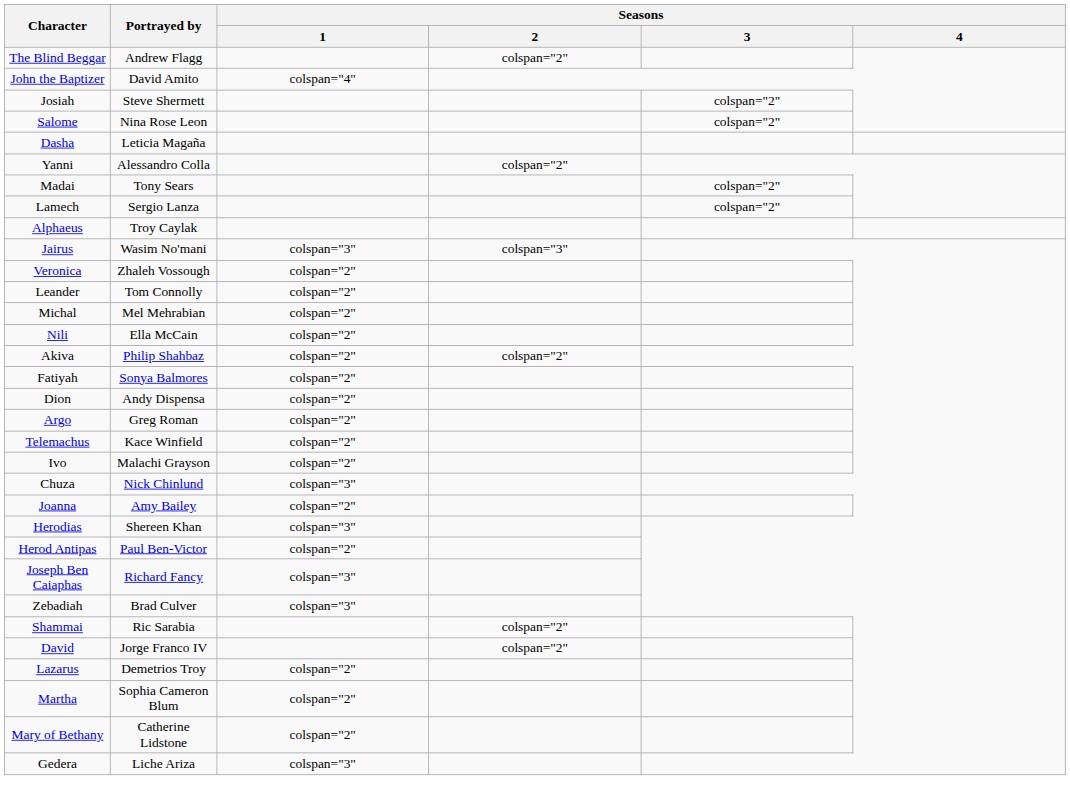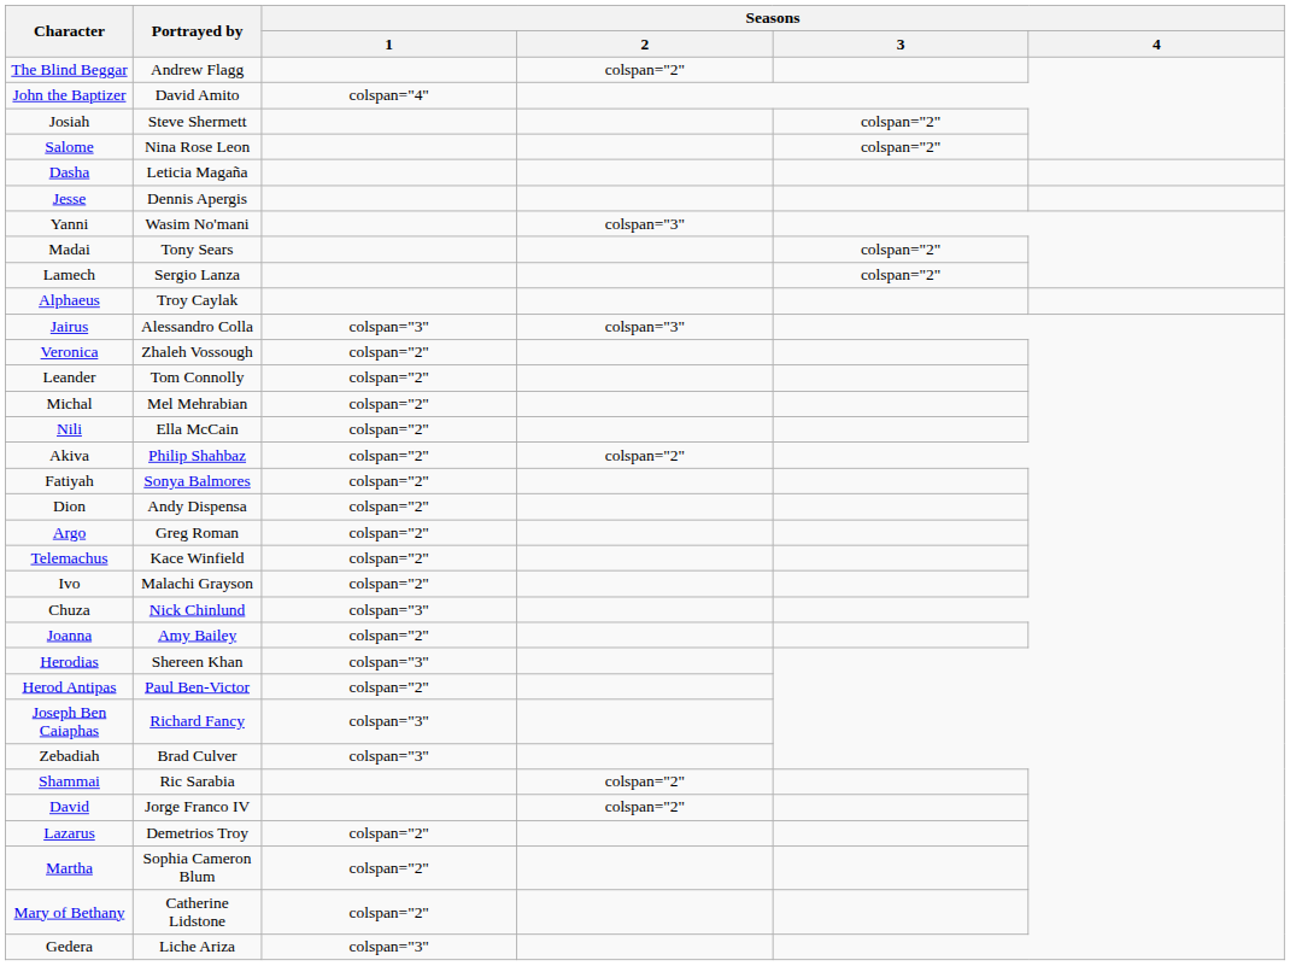+ row: Jesse | Dennis Apergis
Yanni | Portrayed by: Alessandro Colla -> Wasim No'mani
Yanni | Seasons / 2: colspan="2" -> colspan="3"
Jairus | Portrayed by: Wasim No'mani -> Alessandro Colla
